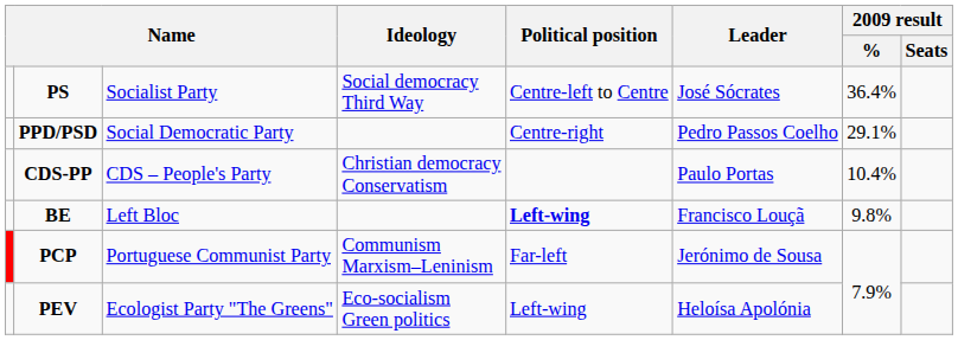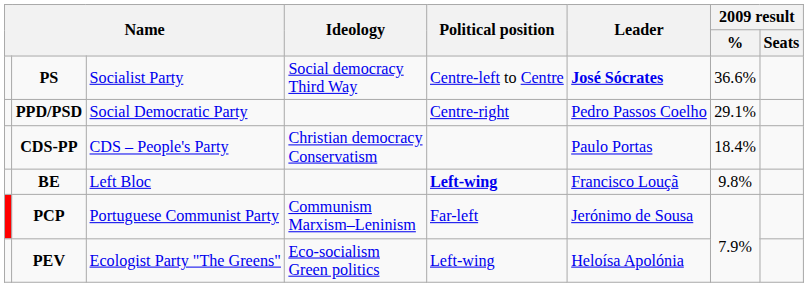PS | Leader: normal -> bold
PS | 2009 result / %: 36.4% -> 36.6%
CDS-PP | 2009 result / %: 10.4% -> 18.4%
